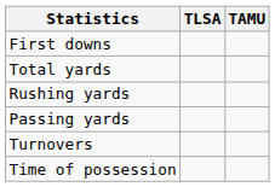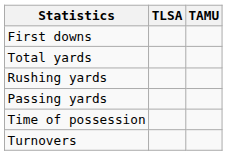rows swapped: Turnovers <-> Time of possession
